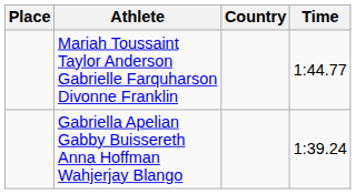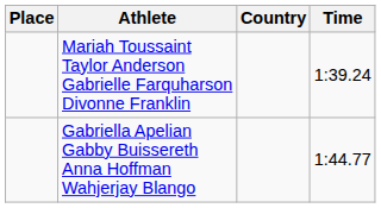row 2 | Time: 1:44.77 -> 1:39.24
row 3 | Time: 1:39.24 -> 1:44.77
